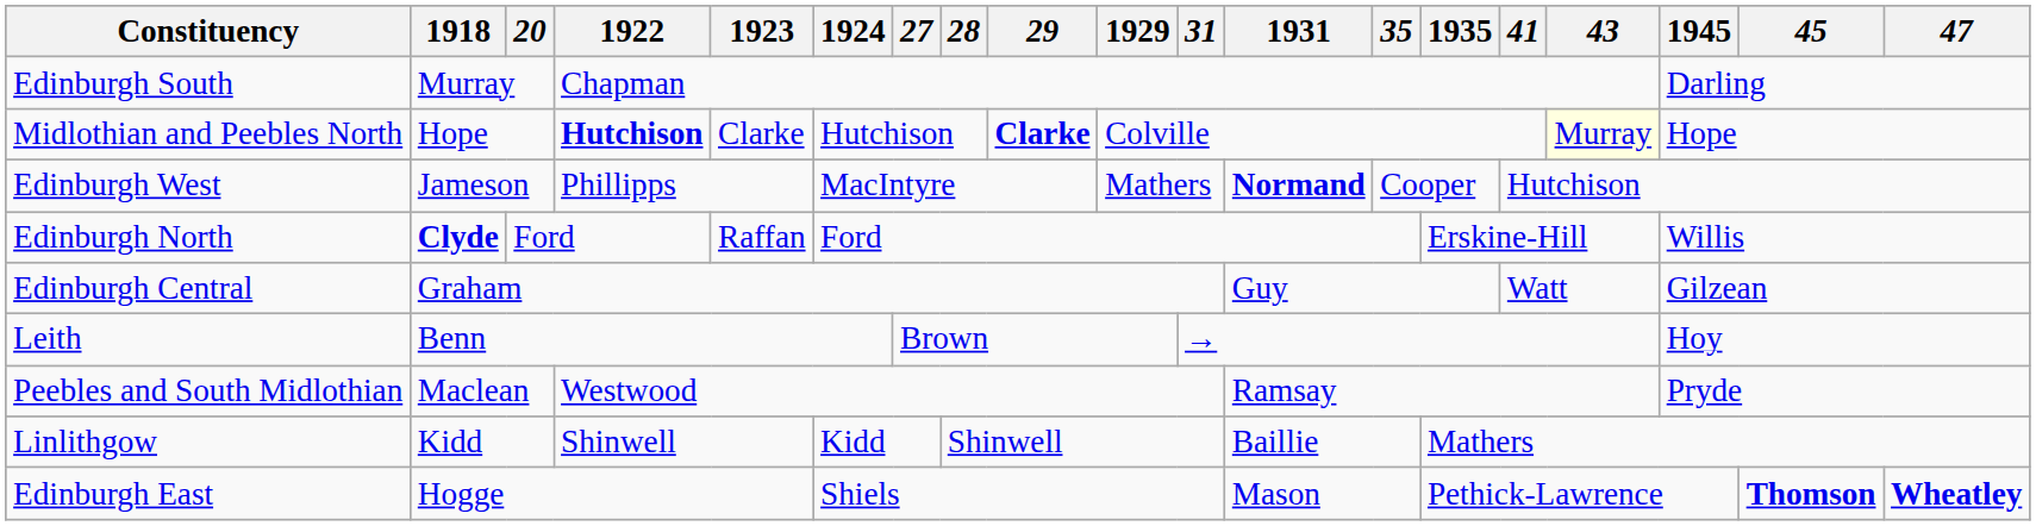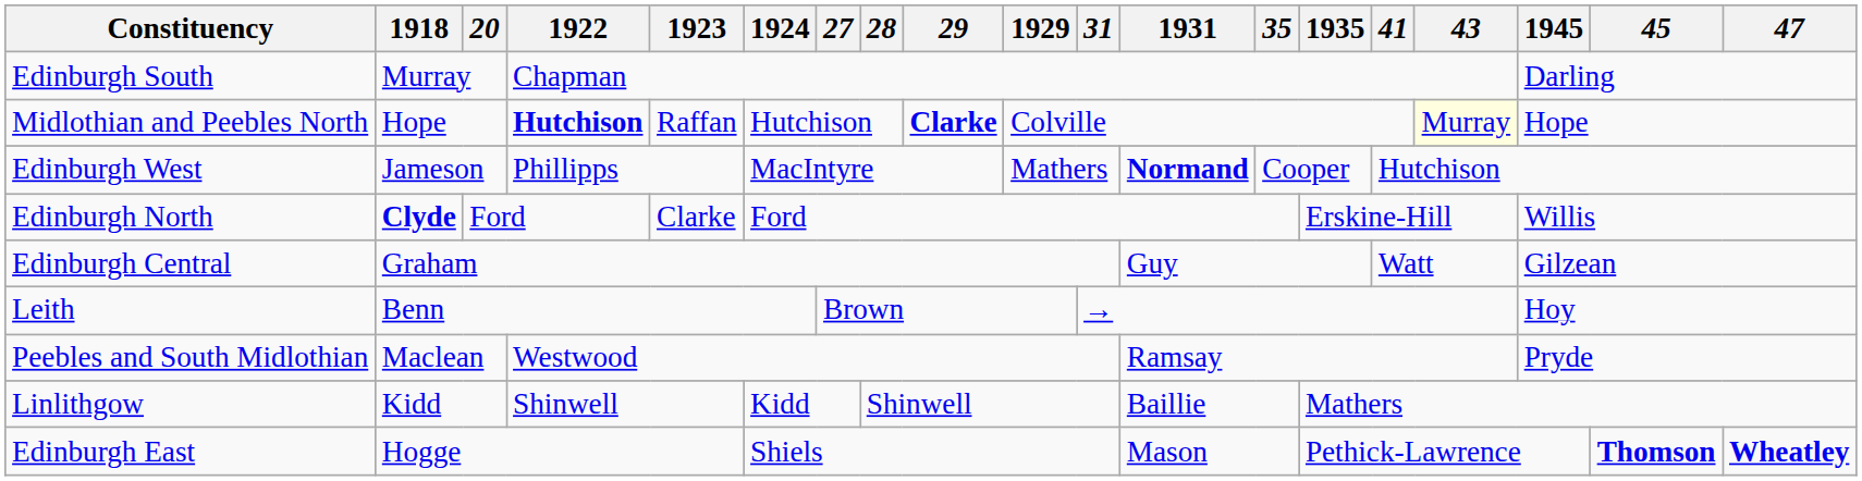Midlothian and Peebles North | 1923: Clarke -> Raffan
Edinburgh North | 1923: Raffan -> Clarke
